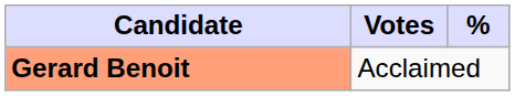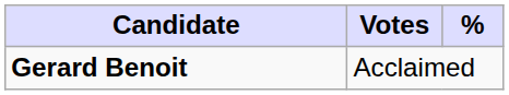Gerard Benoit | Candidate: lightsalmon background -> no background
